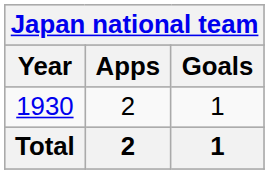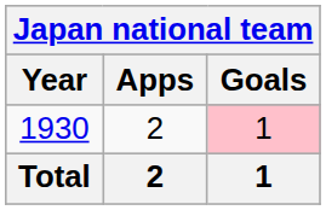1930 | Goals: no background -> pink background
